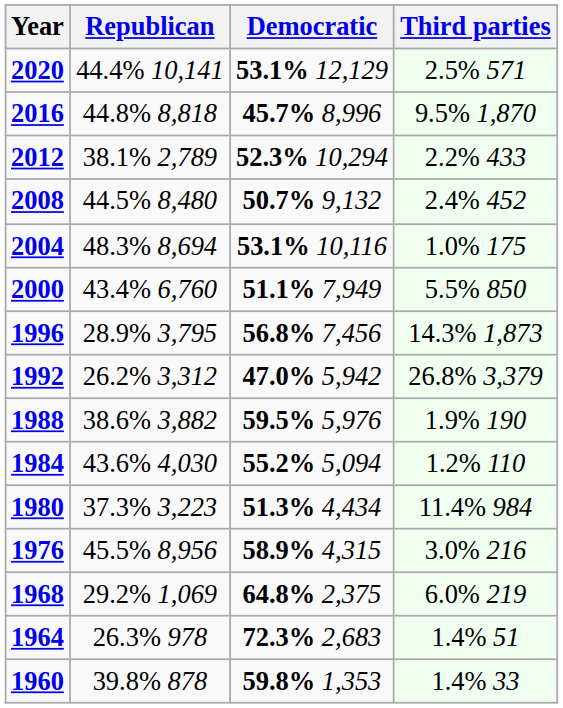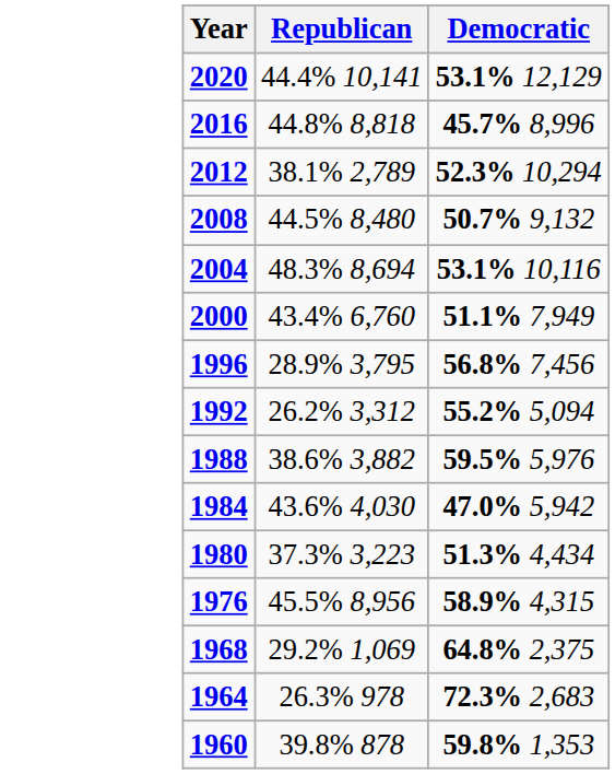- column: Third parties | 2.5% 571 | 9.5% 1,870 | 2.2% 433 | 2.4% 452 | 1.0% 175 | 5.5% 850 | 14.3% 1,873 | 26.8% 3,379 | 1.9% 190 | 1.2% 110 | 11.4% 984 | 3.0% 216 | 6.0% 219 | 1.4% 51 | 1.4% 33
1992 | Democratic: 47.0% 5,942 -> 55.2% 5,094
1984 | Democratic: 55.2% 5,094 -> 47.0% 5,942
